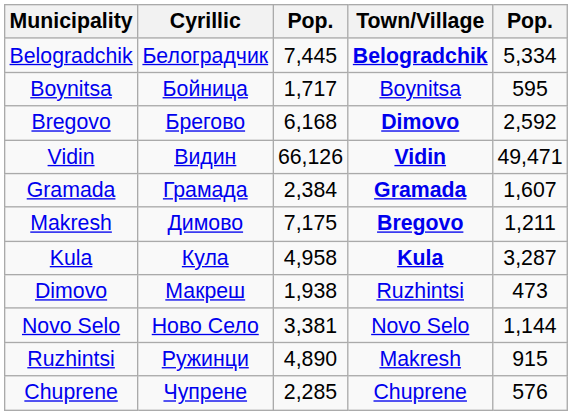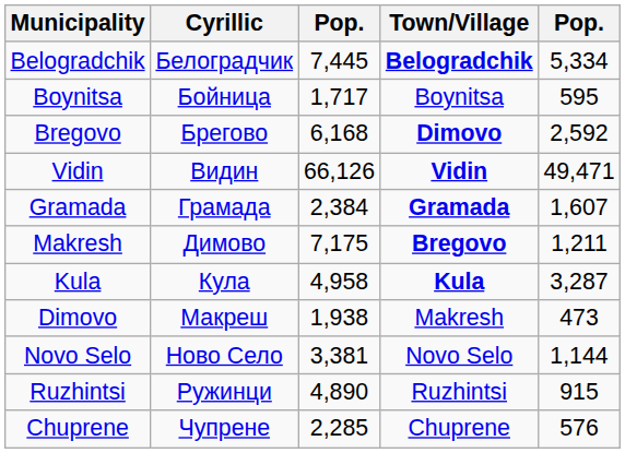row 9 | Town/Village: Ruzhintsi -> Makresh
row 11 | Town/Village: Makresh -> Ruzhintsi
